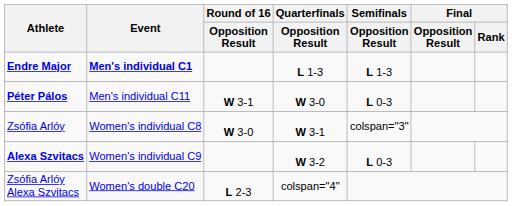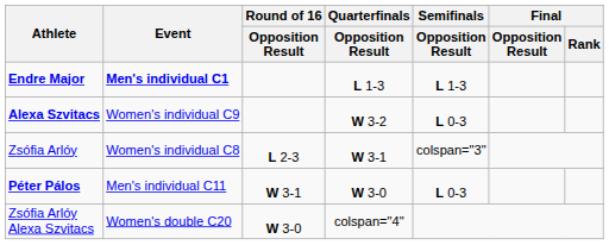rows swapped: Péter Pálos <-> Alexa Szvitacs
Zsófia Arlóy | Round of 16 / Opposition Result: W 3-0 -> L 2-3
Zsófia Arlóy Alexa Szvitacs | Round of 16 / Opposition Result: L 2-3 -> W 3-0
